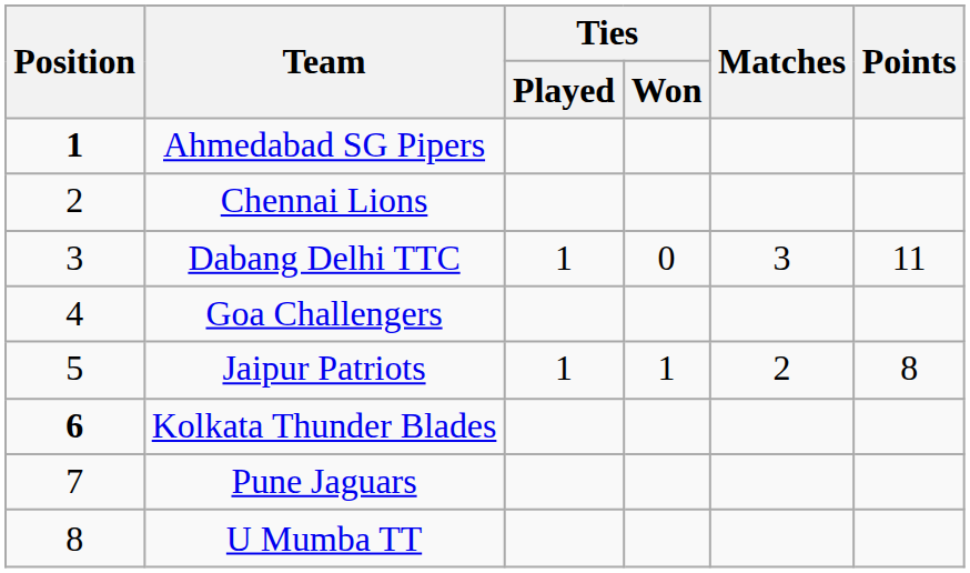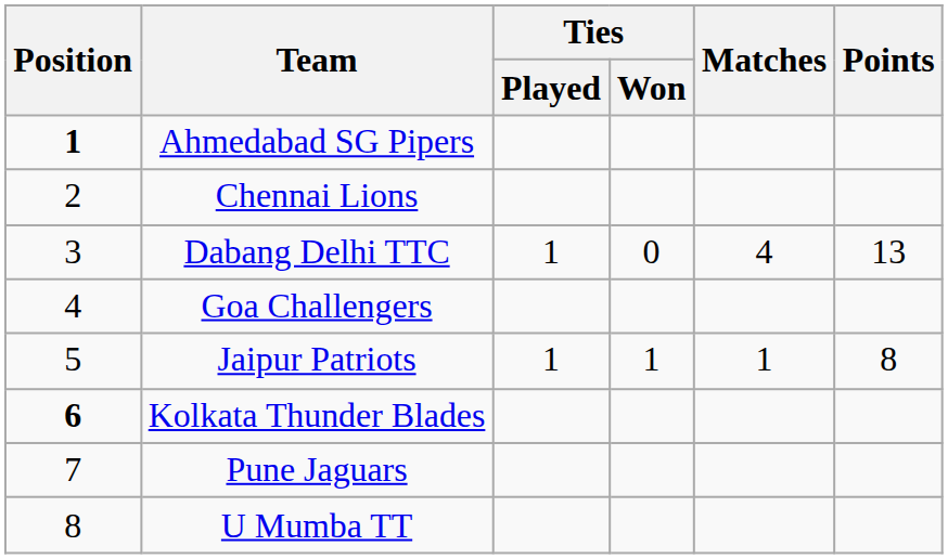Dabang Delhi TTC | Matches: 3 -> 4
Dabang Delhi TTC | Points: 11 -> 13
Jaipur Patriots | Matches: 2 -> 1
